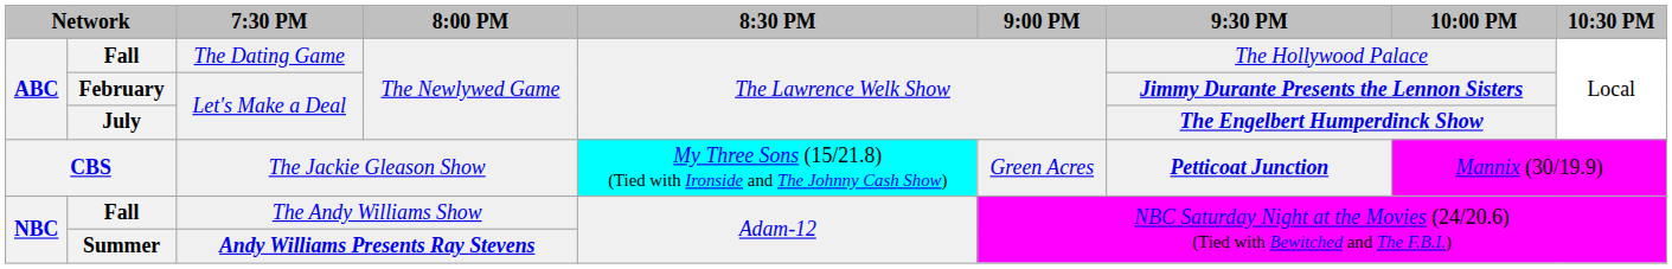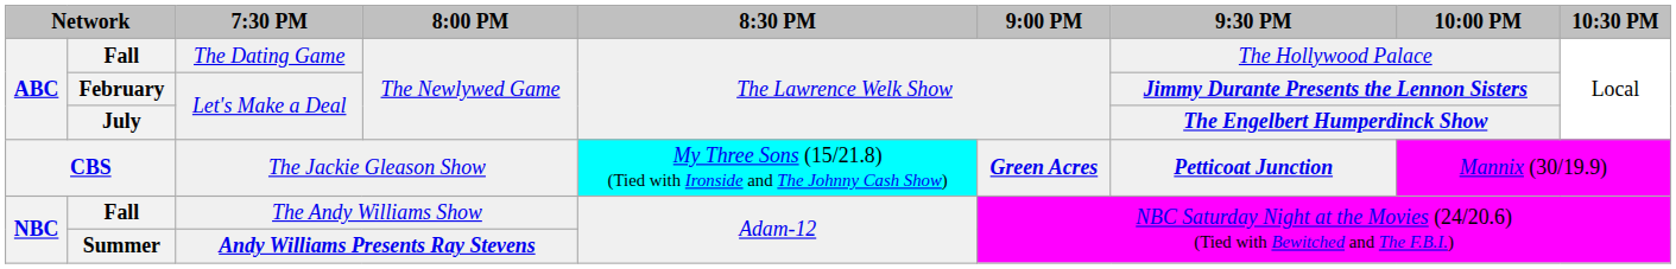CBS | 9:00 PM: normal -> bold
